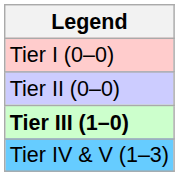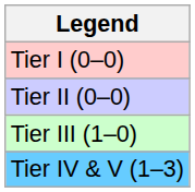row 4 | column 1: bold -> normal
